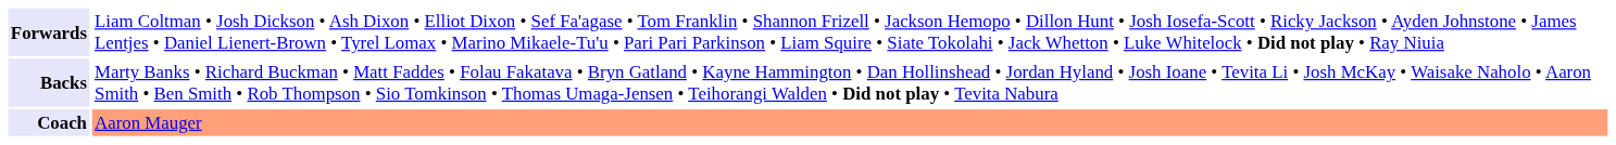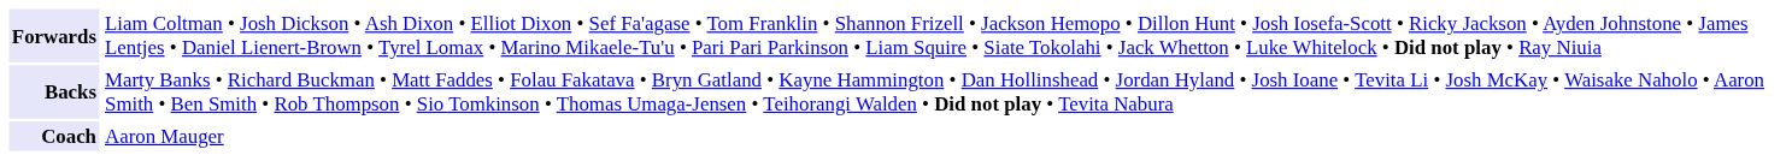Coach | column 2: lightsalmon background -> no background
